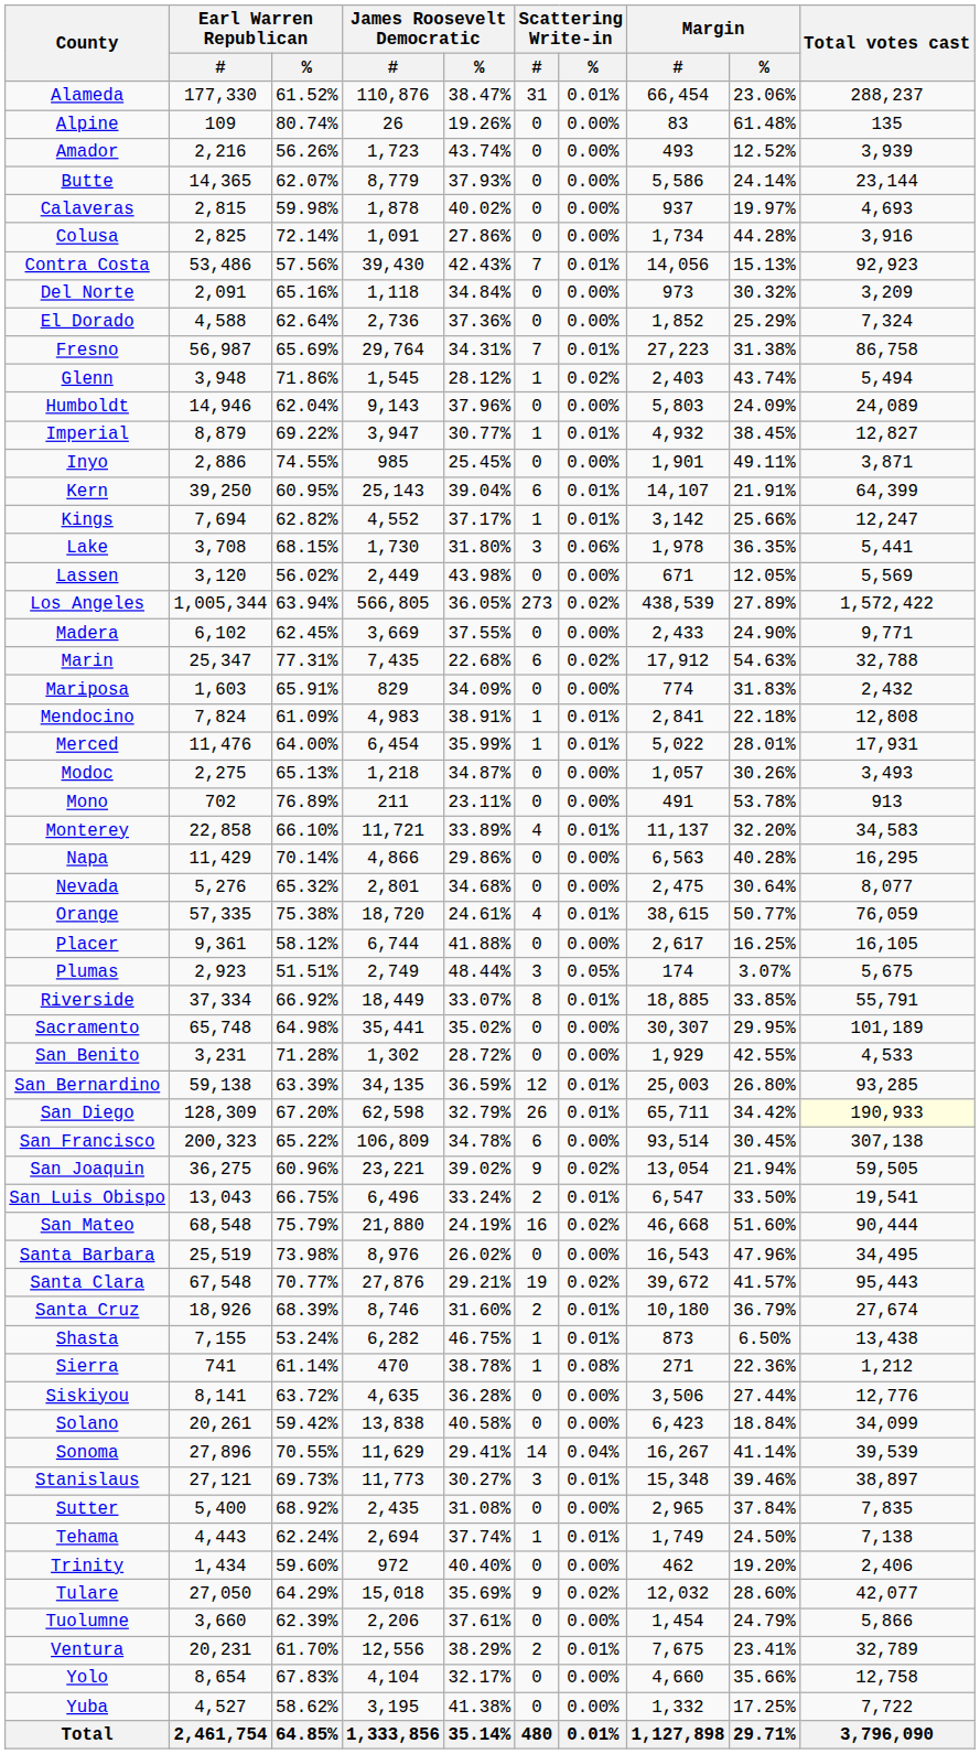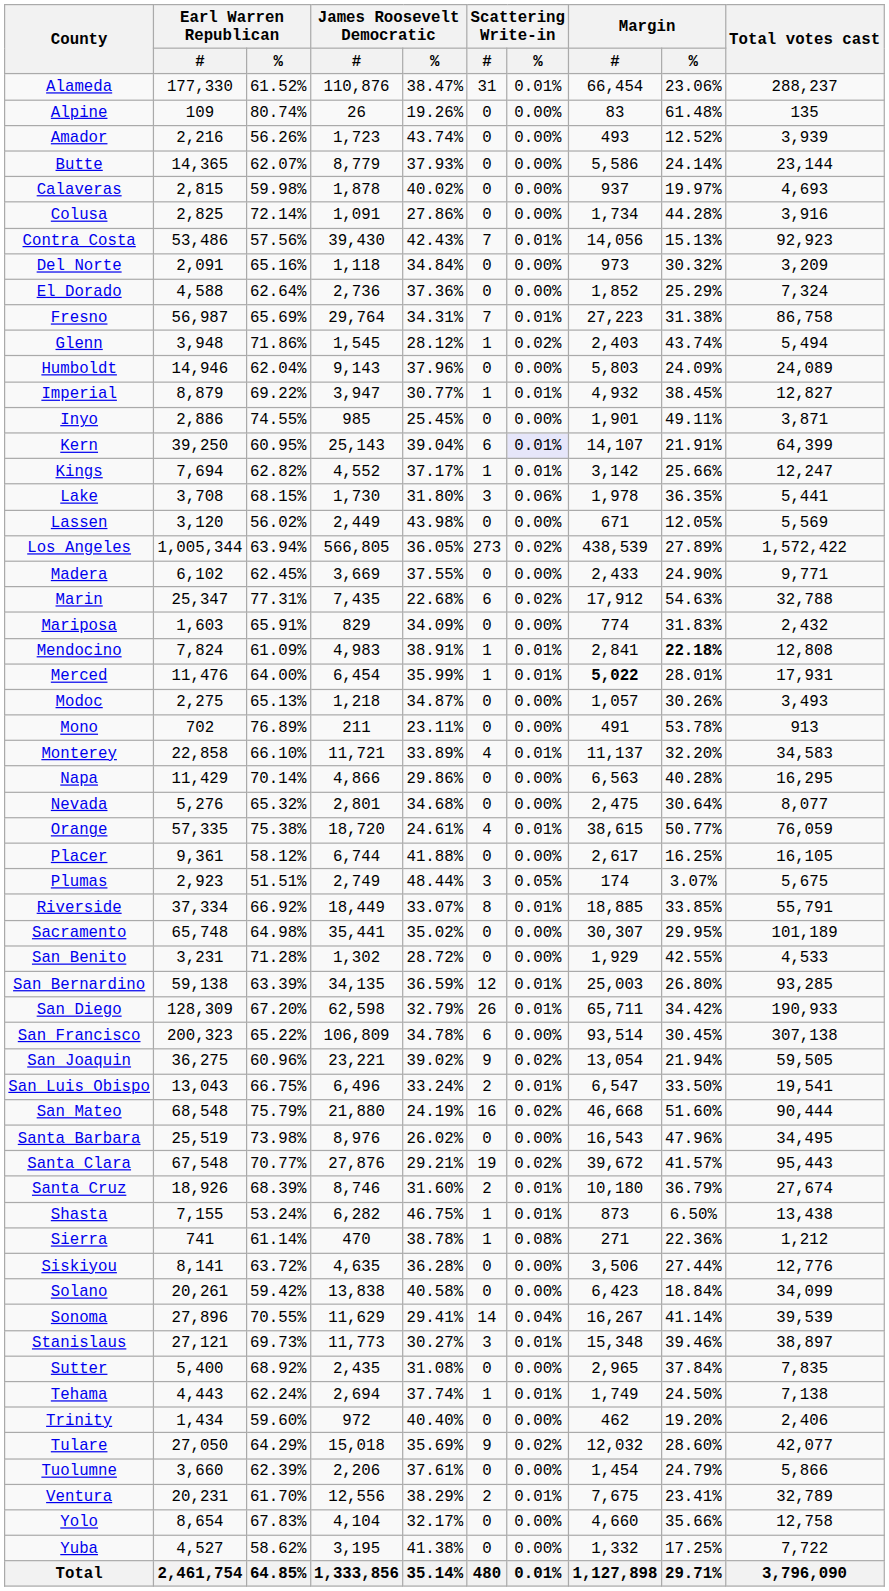Kern | Scattering Write-in / %: no background -> lavender background
Mendocino | Margin / %: normal -> bold
Merced | Margin / #: normal -> bold
San Diego | Total votes cast: lightyellow background -> no background
